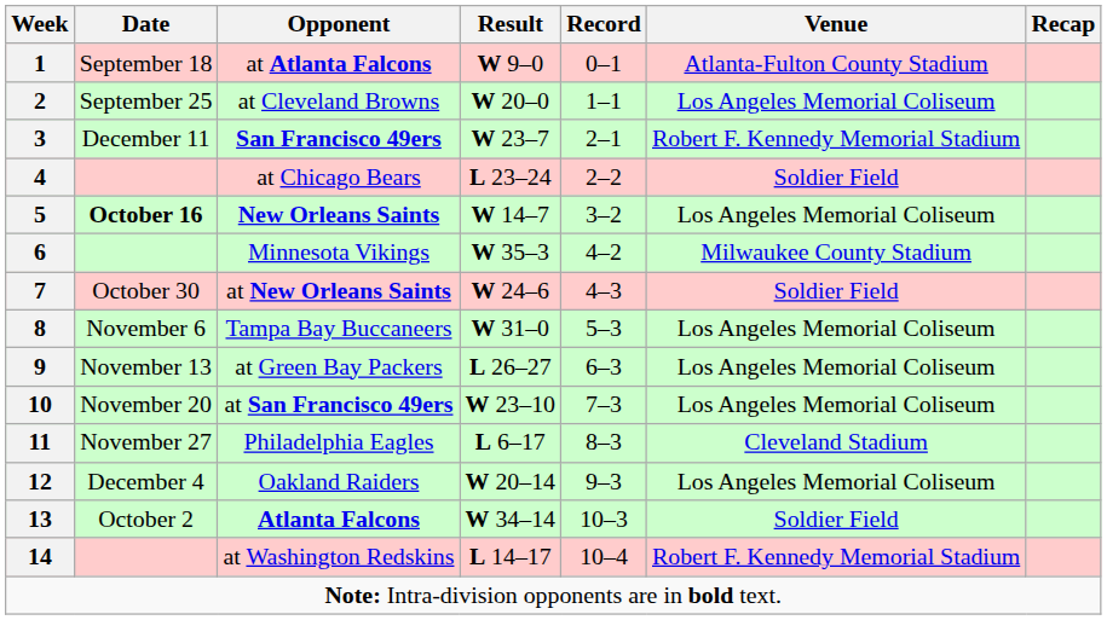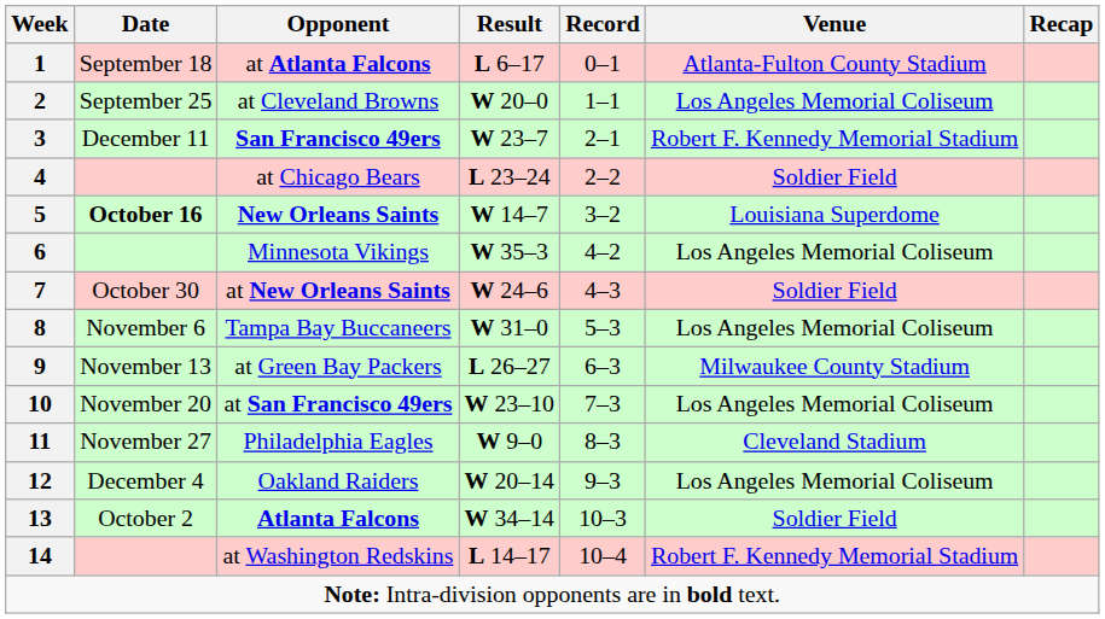1 | Result: W 9–0 -> L 6–17
5 | Venue: Los Angeles Memorial Coliseum -> Louisiana Superdome
6 | Venue: Milwaukee County Stadium -> Los Angeles Memorial Coliseum
9 | Venue: Los Angeles Memorial Coliseum -> Milwaukee County Stadium
11 | Result: L 6–17 -> W 9–0
